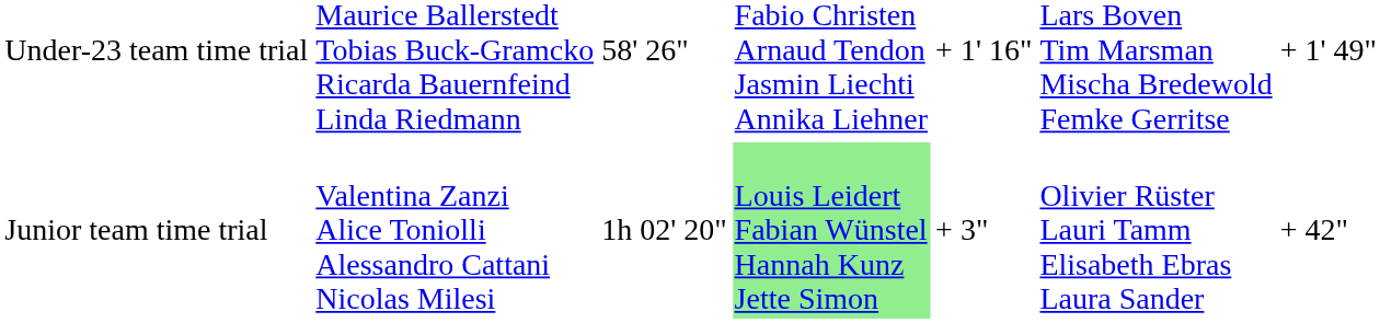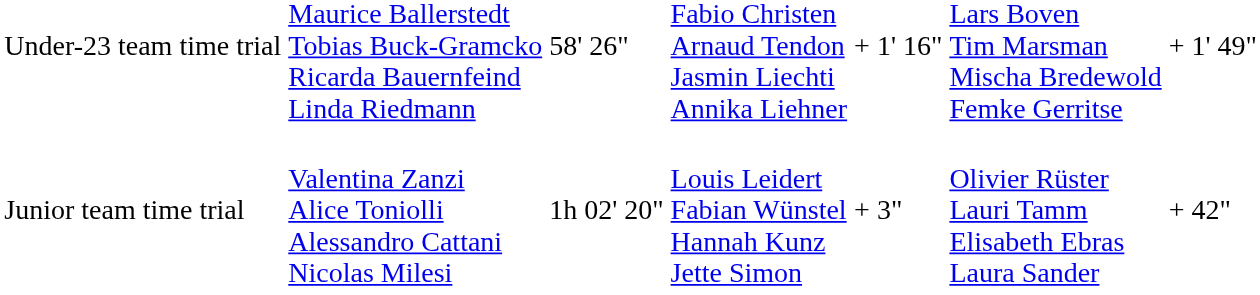Junior team time trial | column 4: lightgreen background -> no background
